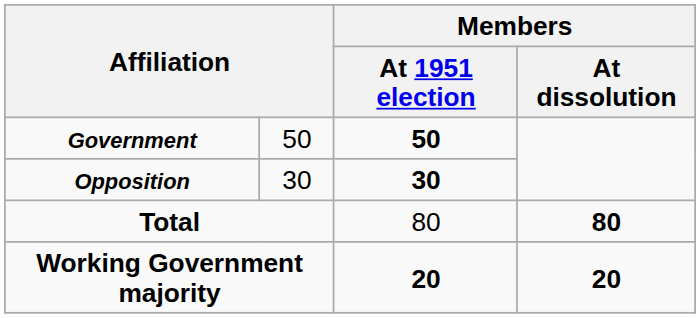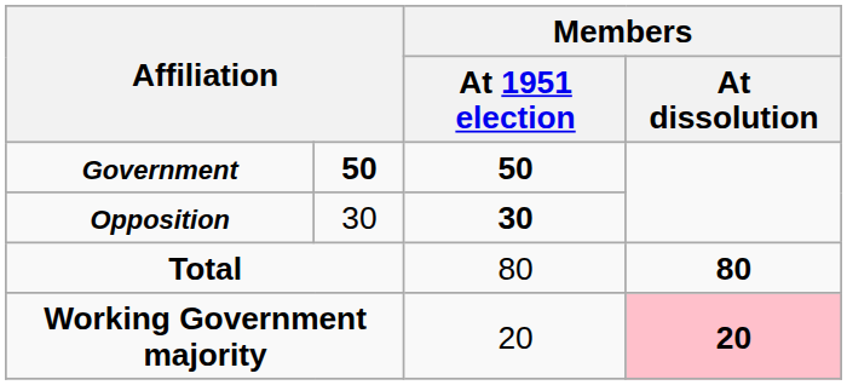Government | column 2: normal -> bold
Working Government majority | Members / At 1951 election: bold -> normal
Working Government majority | Members / At dissolution: no background -> pink background
